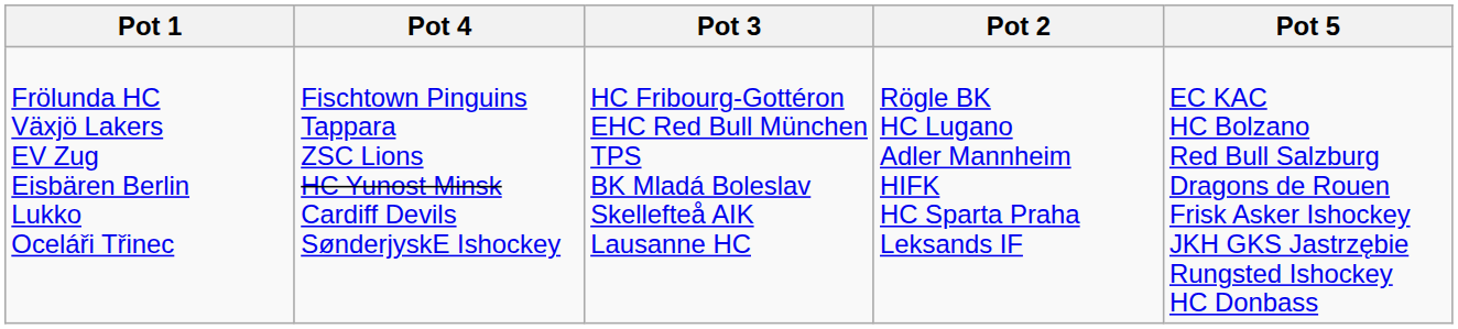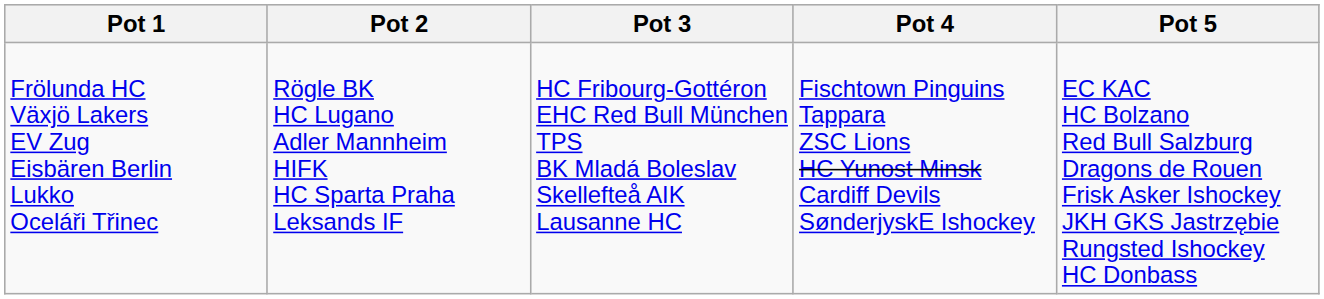columns swapped: Pot 2 <-> Pot 4
